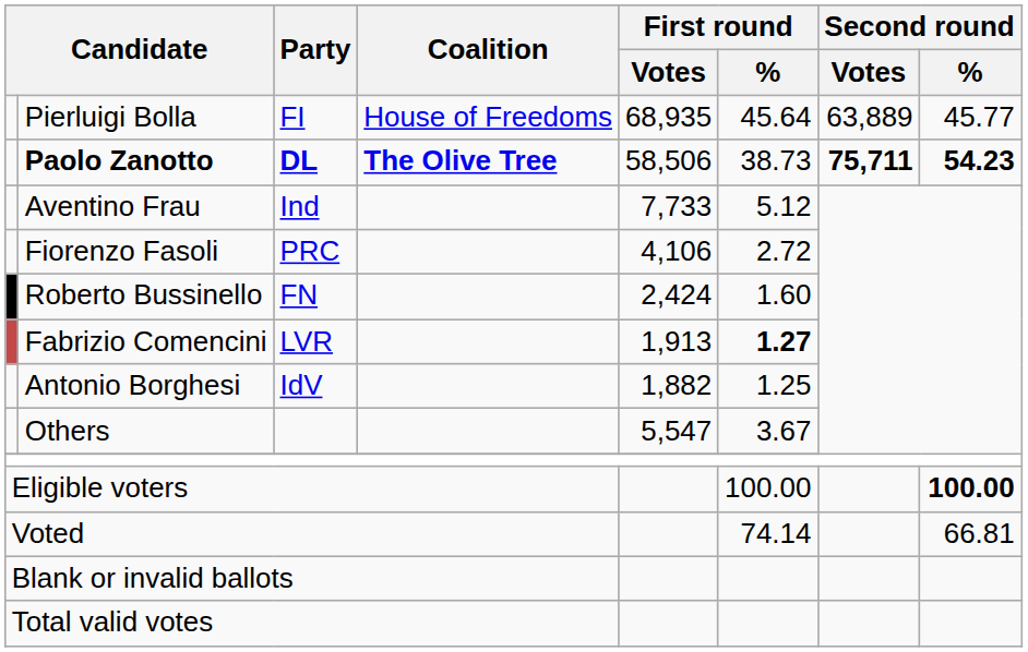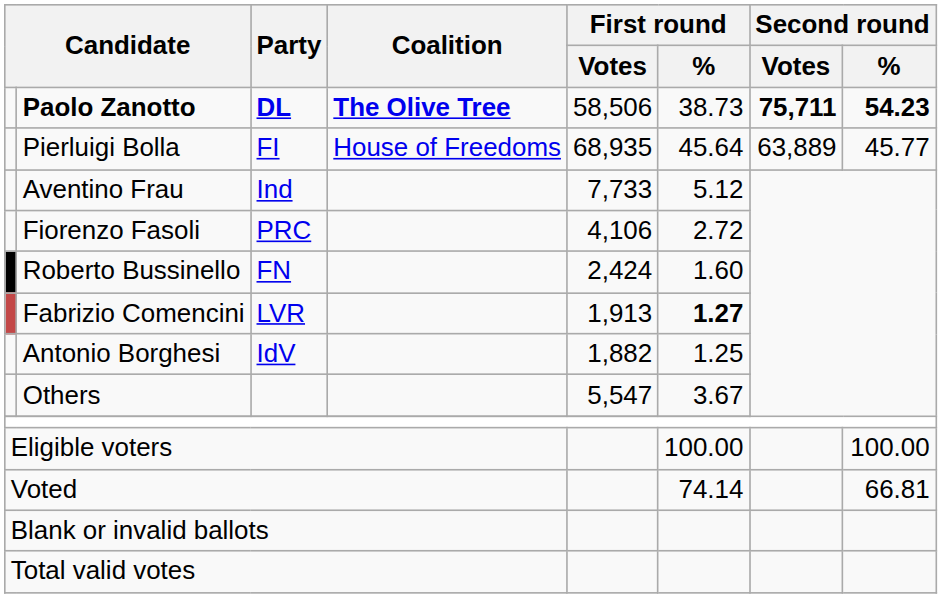rows swapped: Pierluigi Bolla <-> Paolo Zanotto
Eligible voters | Second round / %: bold -> normal
